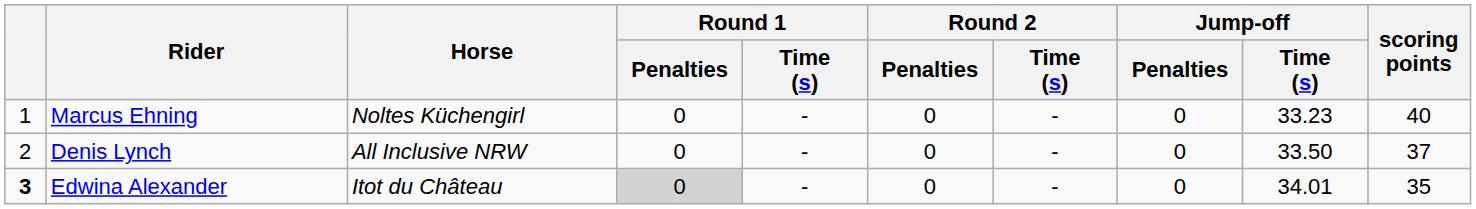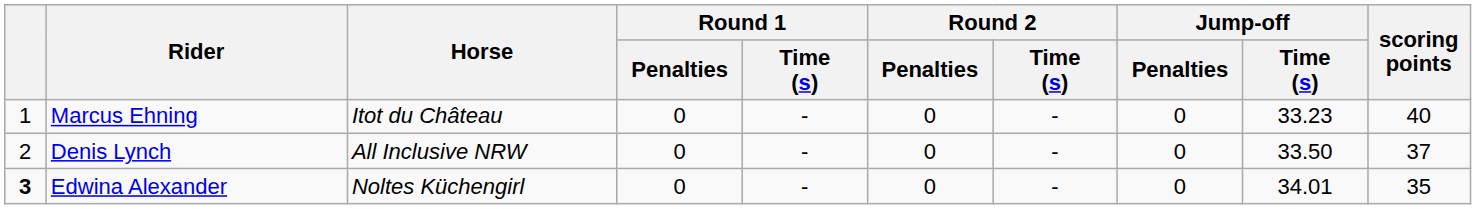Marcus Ehning | Horse: Noltes Küchengirl -> Itot du Château
Edwina Alexander | Horse: Itot du Château -> Noltes Küchengirl
Edwina Alexander | Round 1 / Penalties: lightgrey background -> no background
